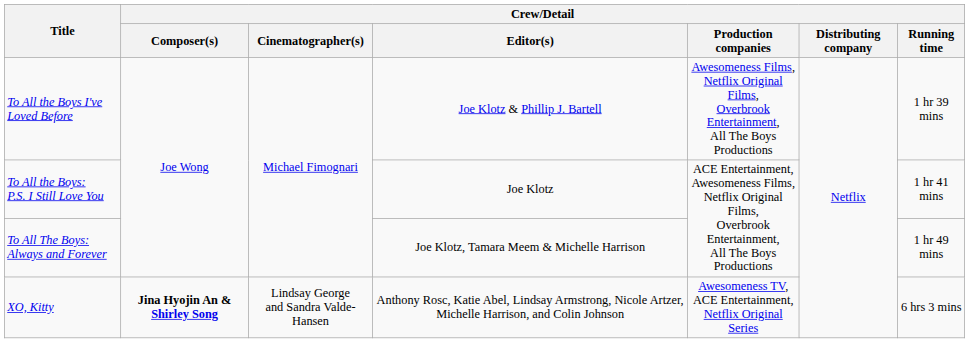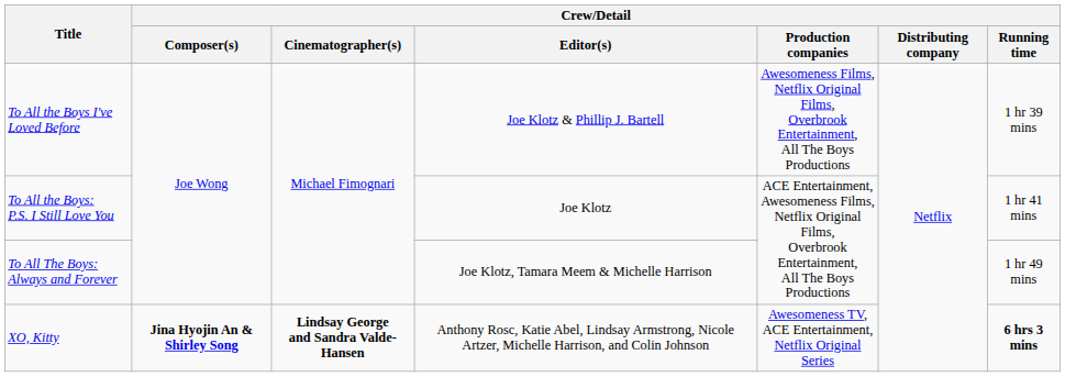XO, Kitty | Crew/Detail / Cinematographer(s): normal -> bold
XO, Kitty | Crew/Detail / Running time: normal -> bold
